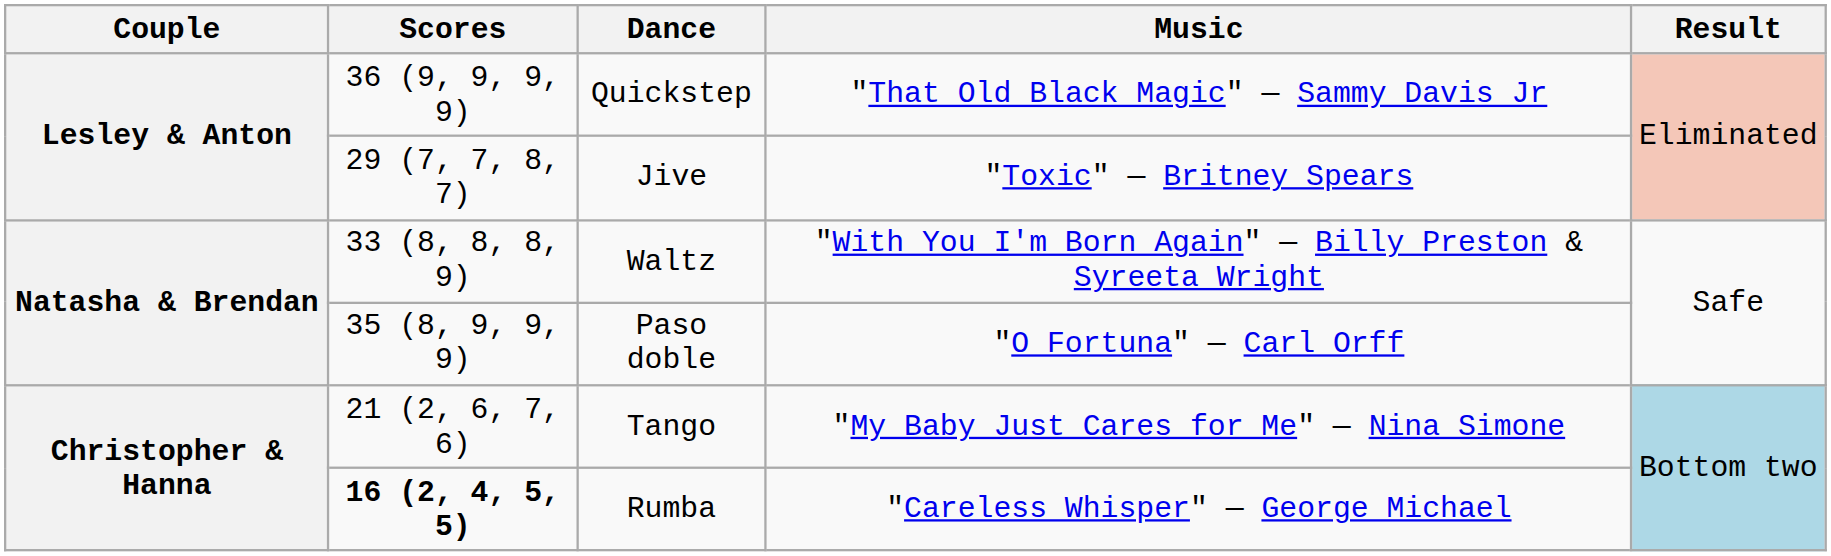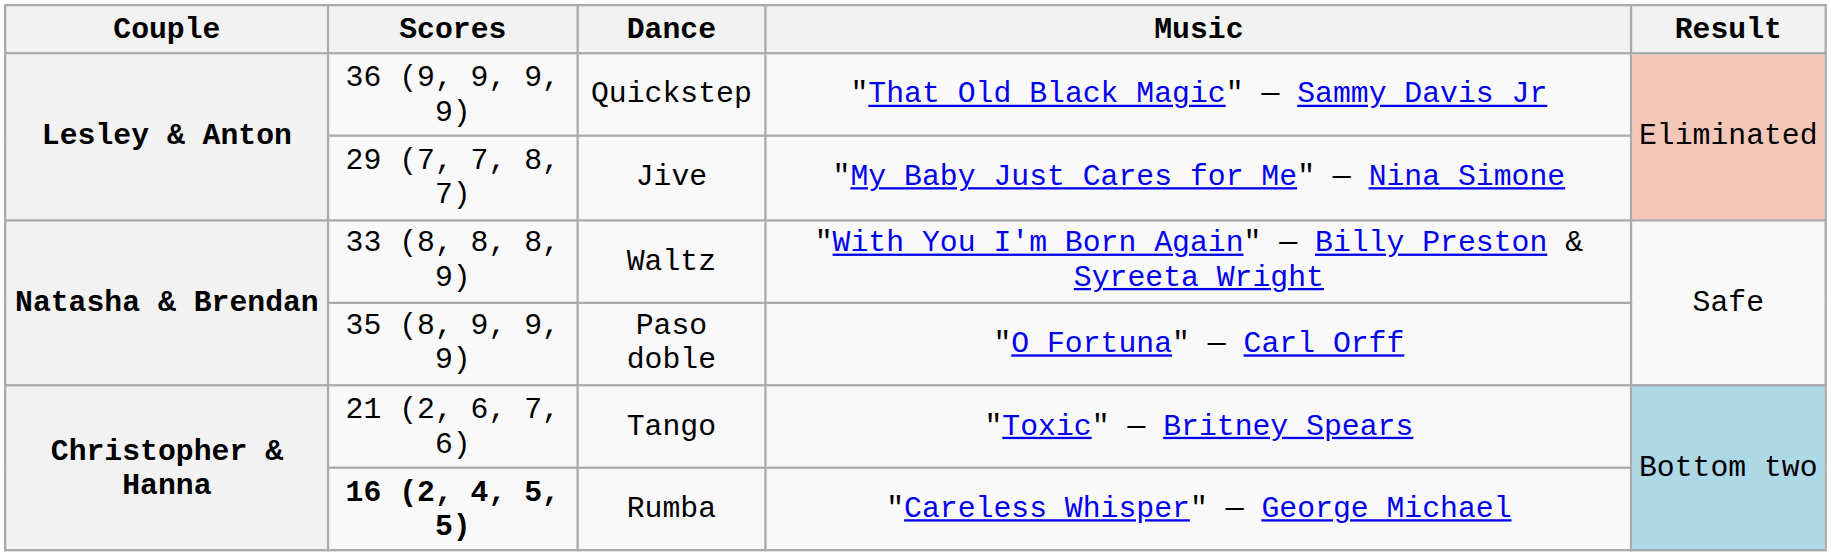Jive | Music: "Toxic" — Britney Spears -> "My Baby Just Cares for Me" — Nina Simone
Tango | Music: "My Baby Just Cares for Me" — Nina Simone -> "Toxic" — Britney Spears
